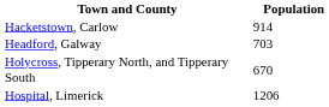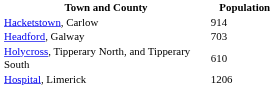Holycross, Tipperary North, and Tipperary South | Population: 670 -> 610
